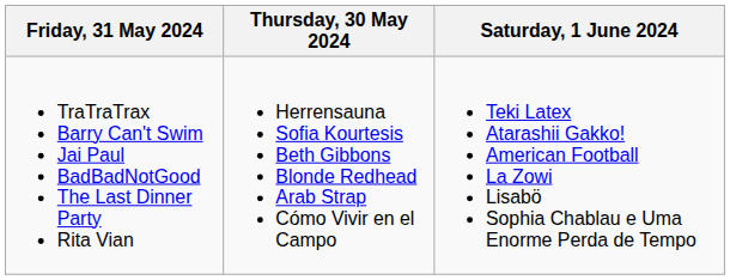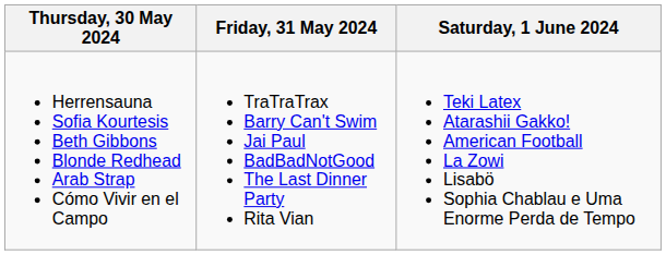columns swapped: Thursday, 30 May 2024 <-> Friday, 31 May 2024
